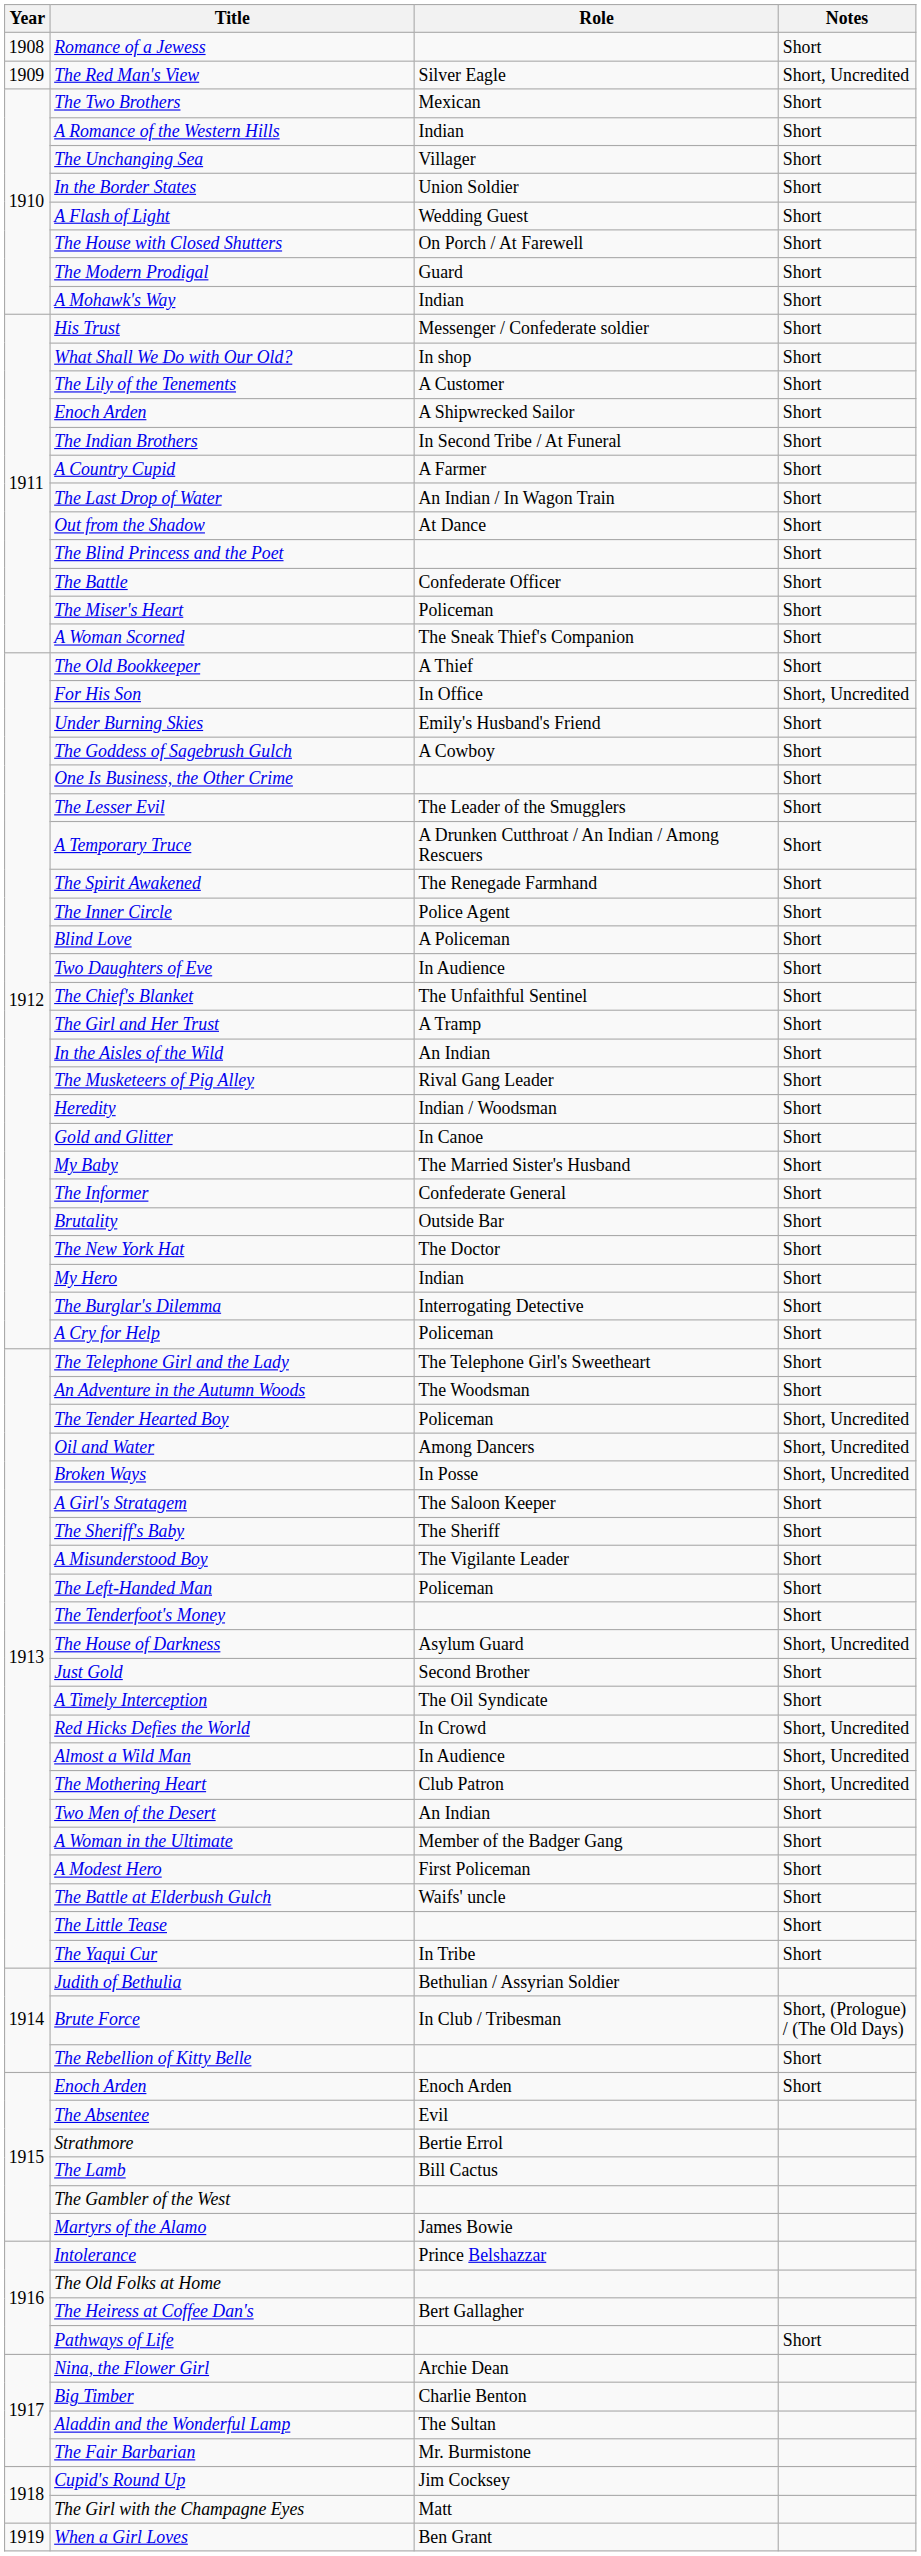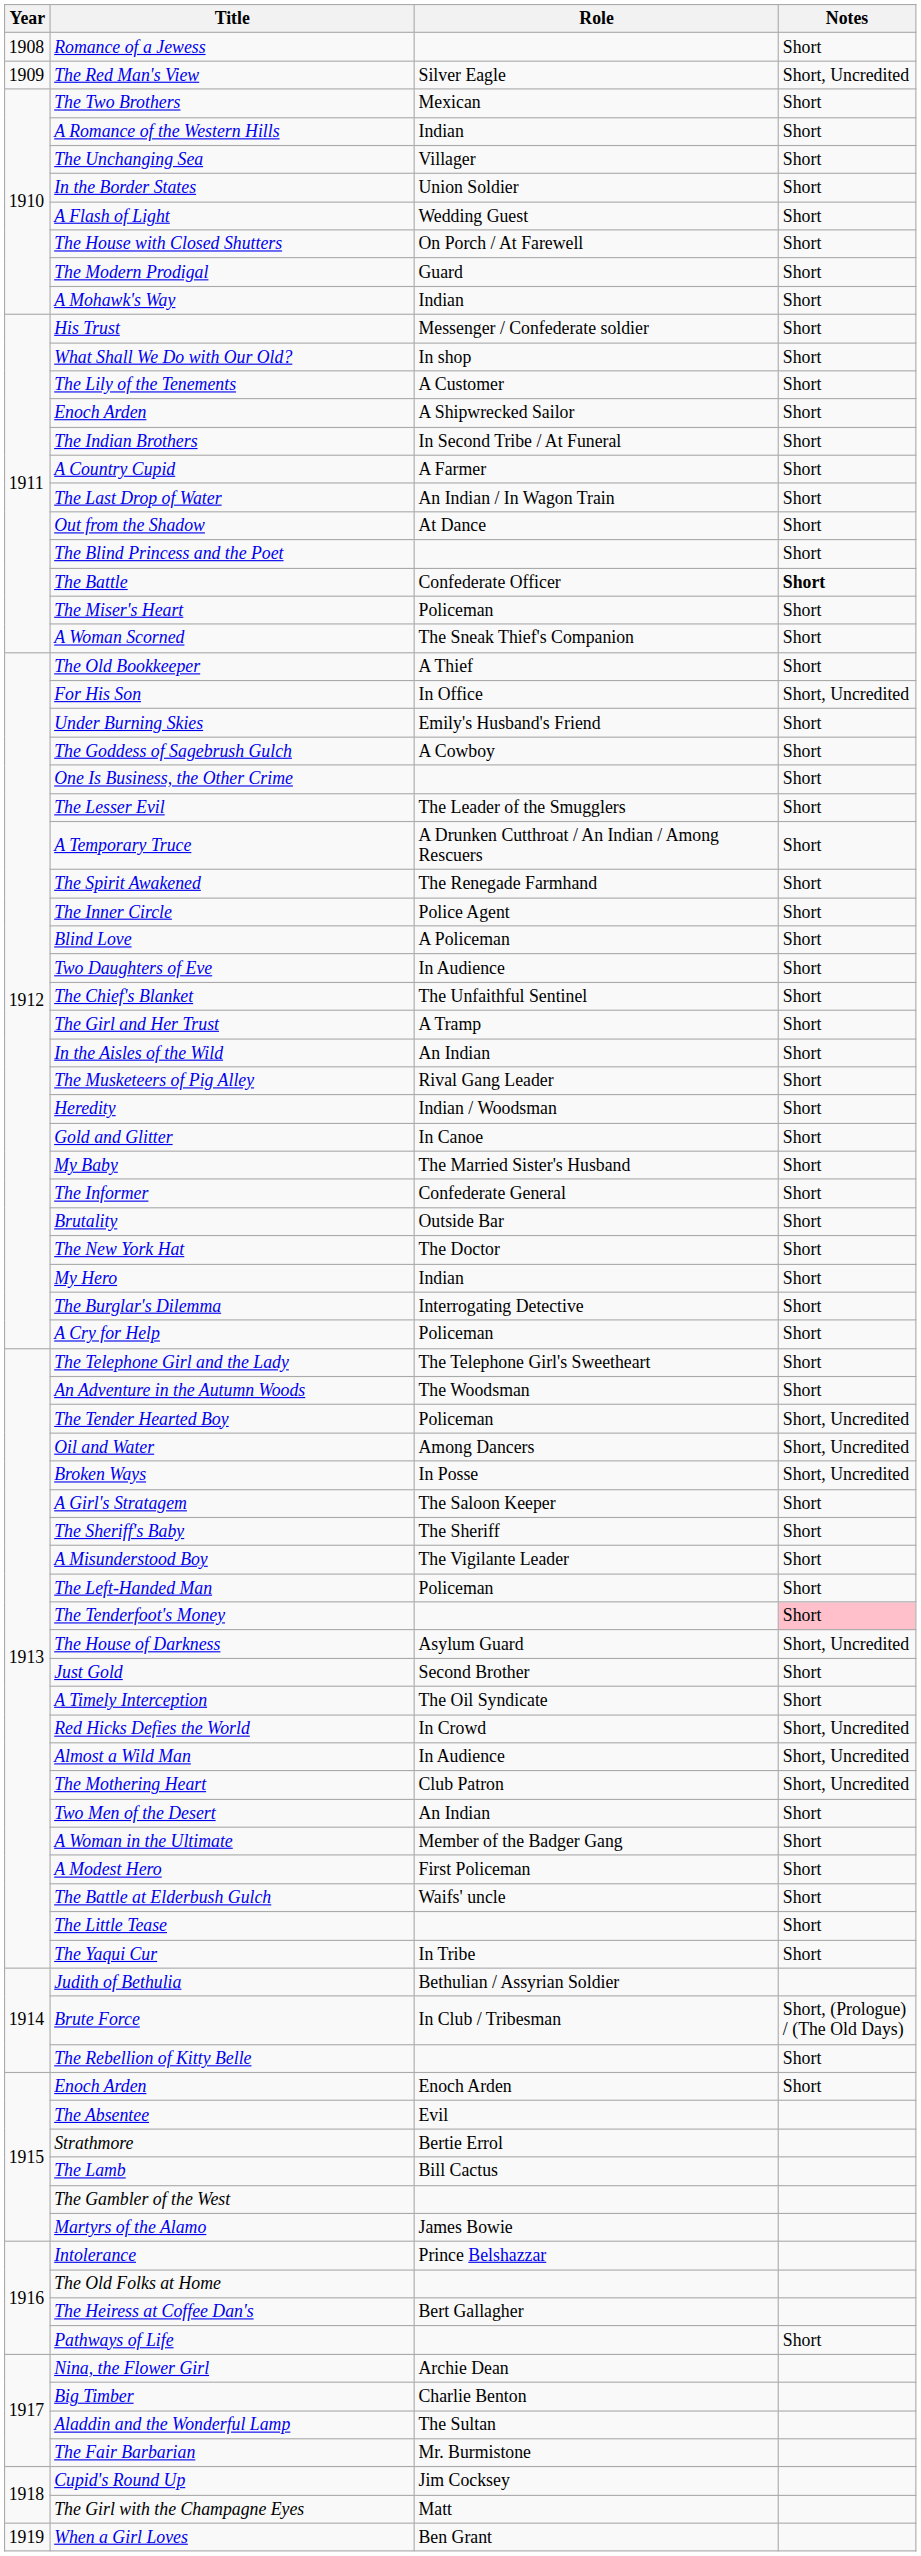The Battle | Notes: normal -> bold
The Tenderfoot's Money | Notes: no background -> pink background
